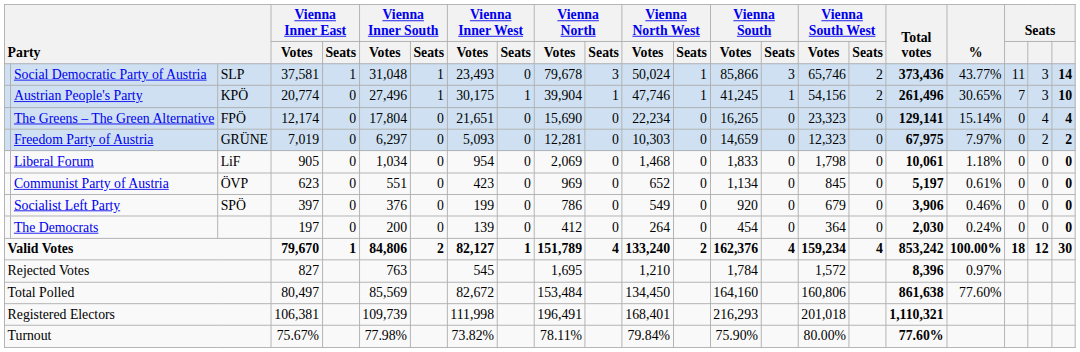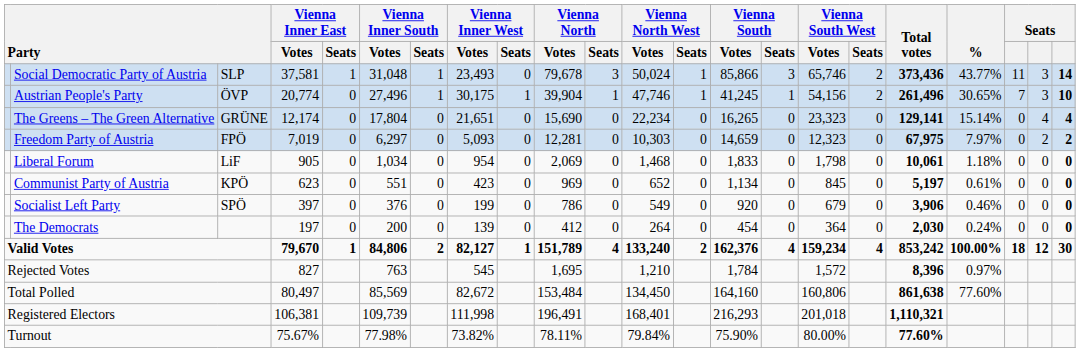Austrian People's Party | column 3: KPÖ -> ÖVP
The Greens – The Green Alternative | column 3: FPÖ -> GRÜNE
Freedom Party of Austria | column 3: GRÜNE -> FPÖ
Communist Party of Austria | column 3: ÖVP -> KPÖ
